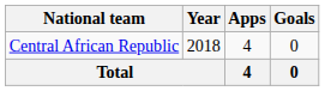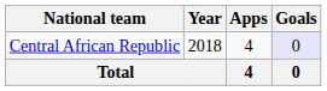Central African Republic | Goals: no background -> lavender background
